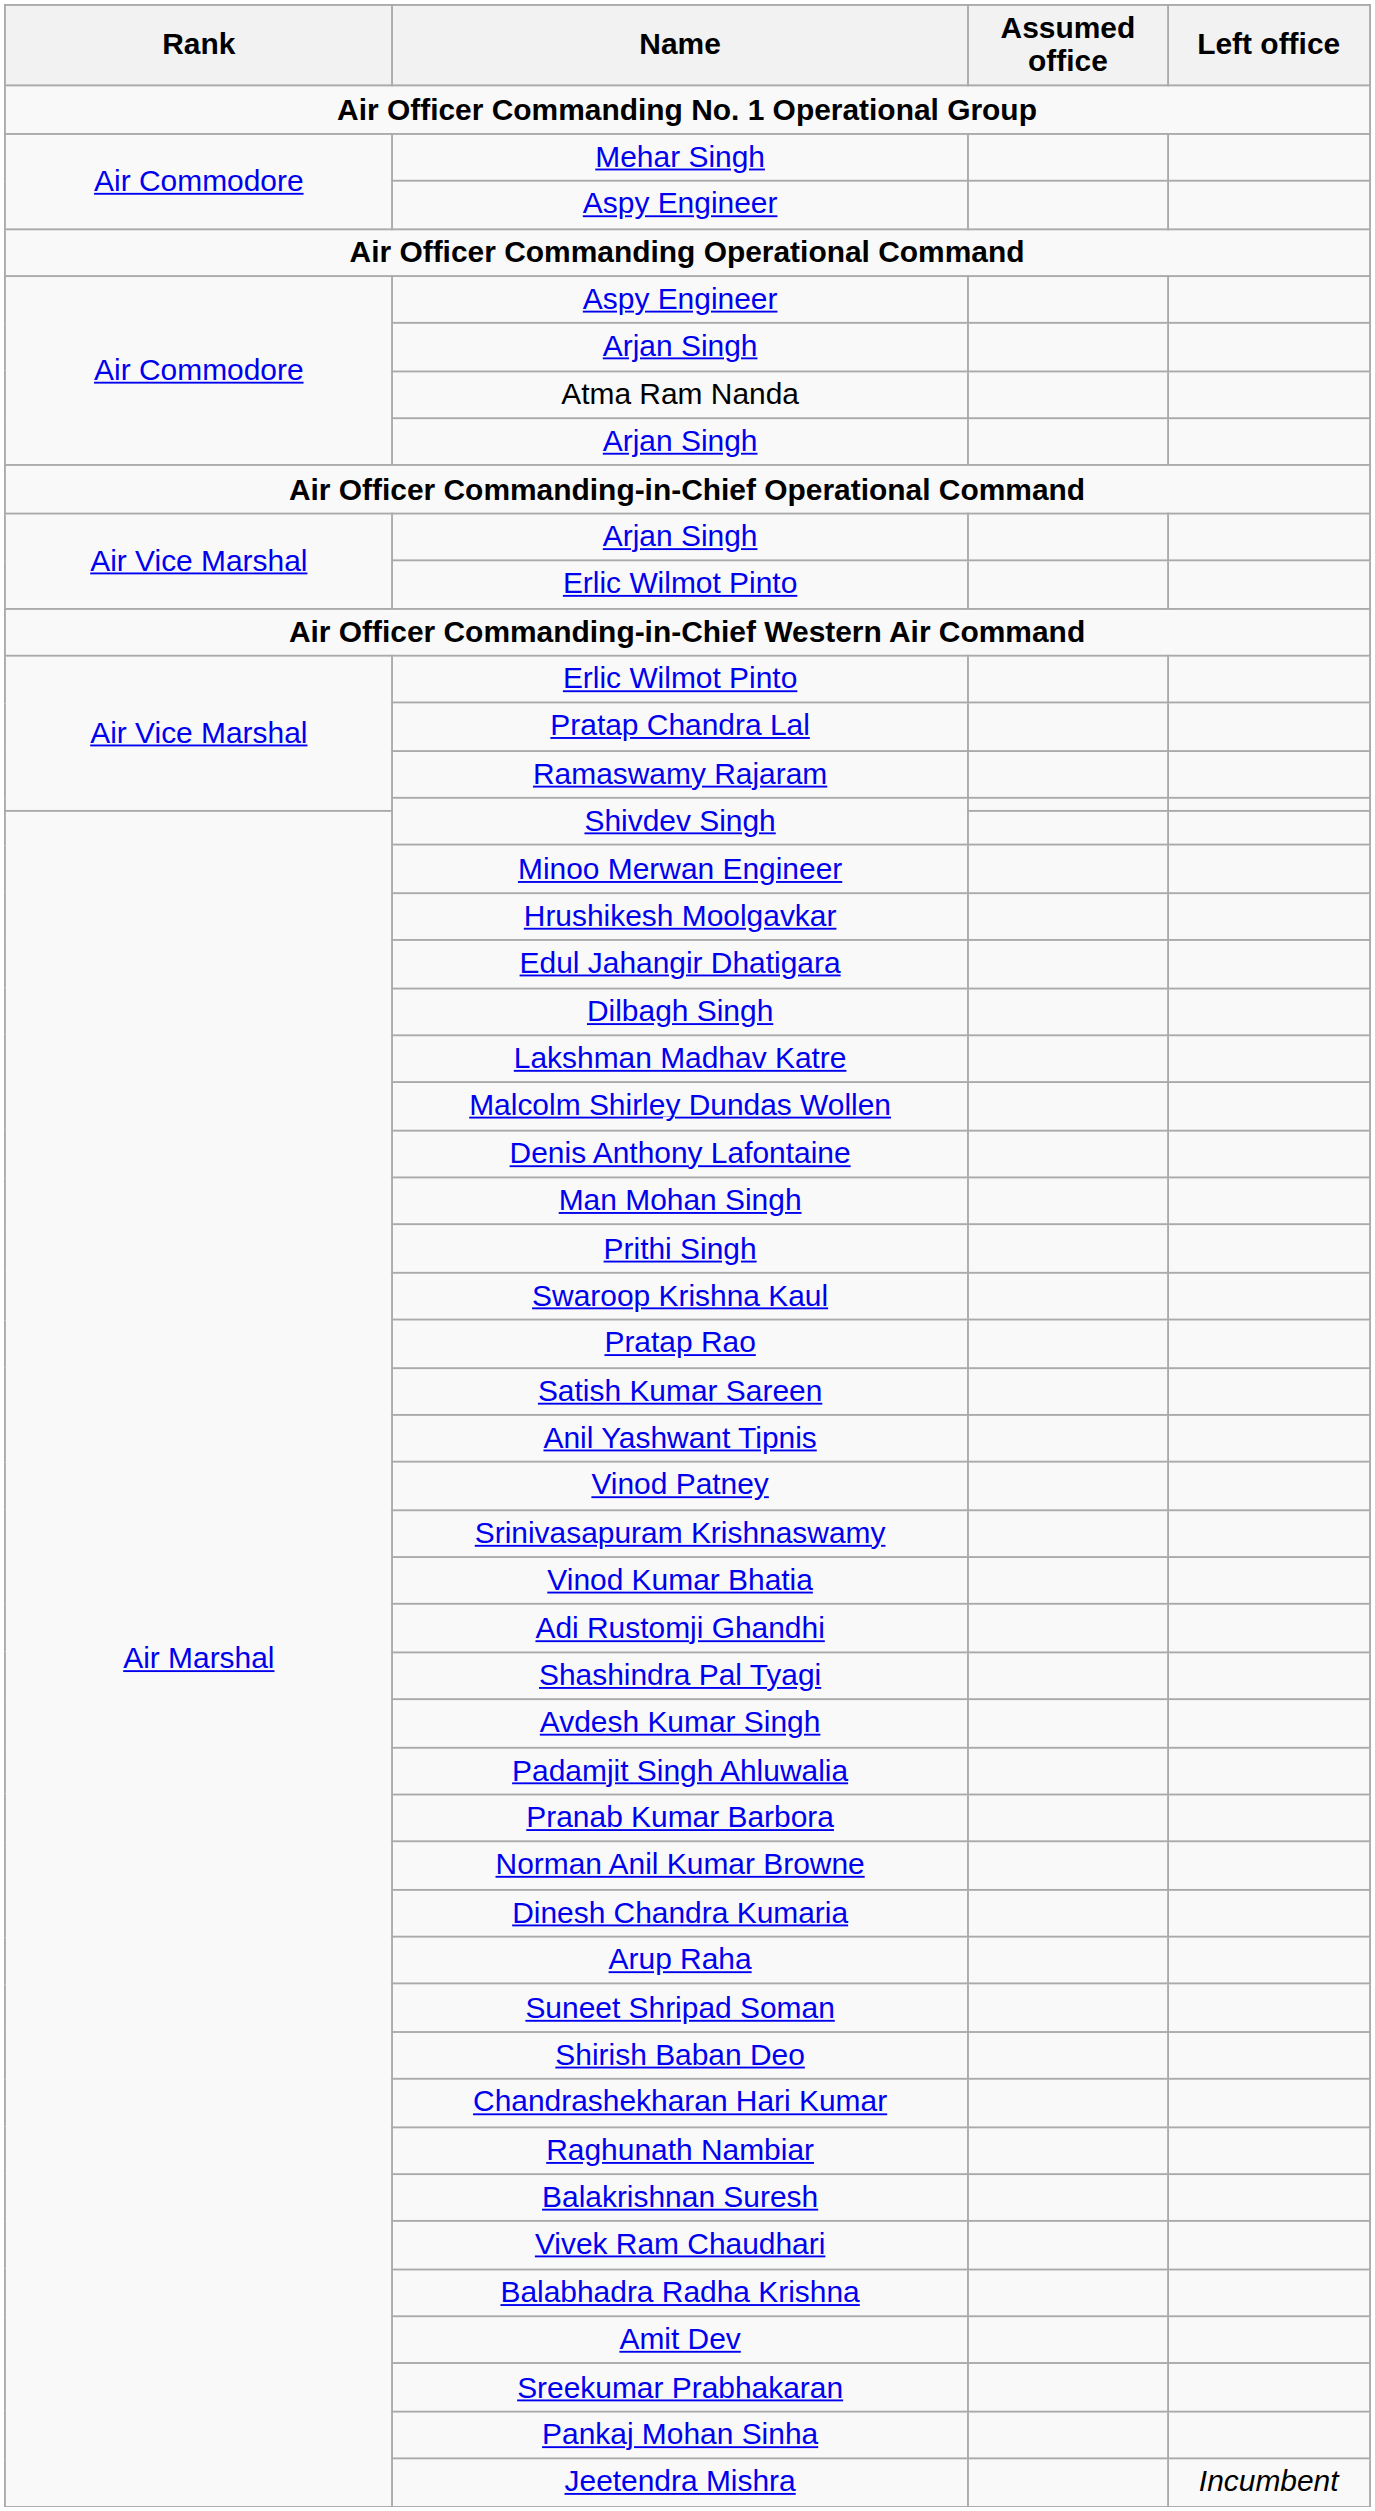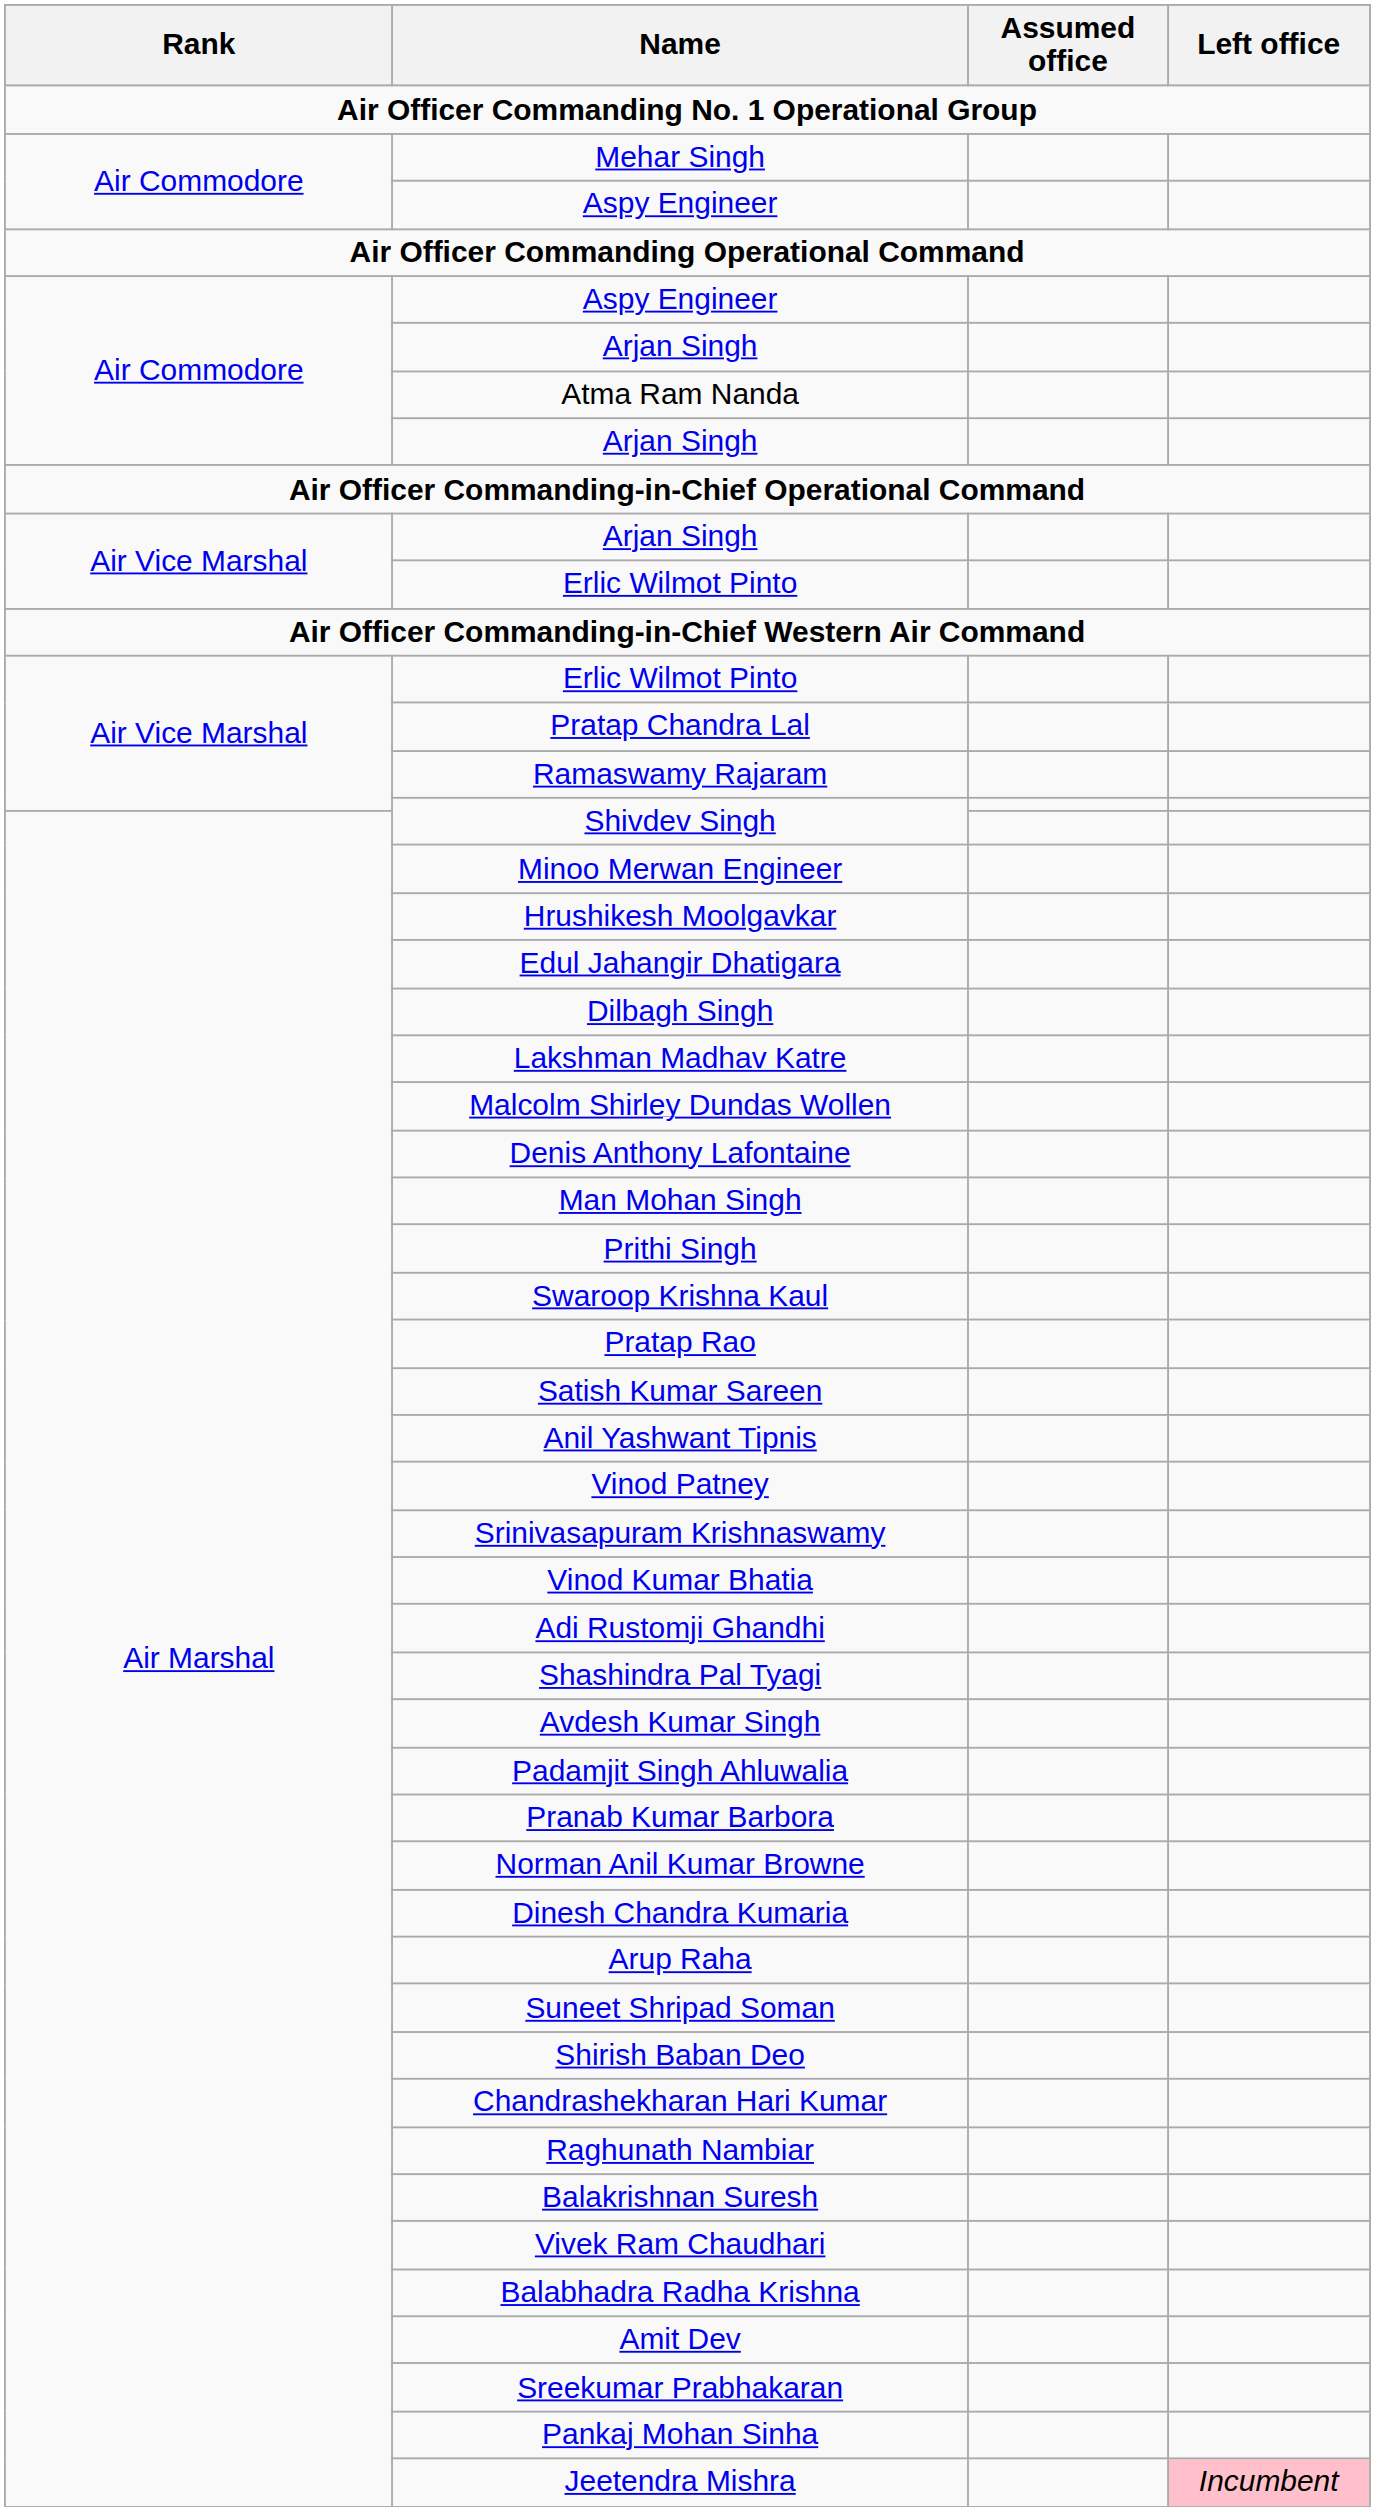Jeetendra Mishra | Left office: no background -> pink background
